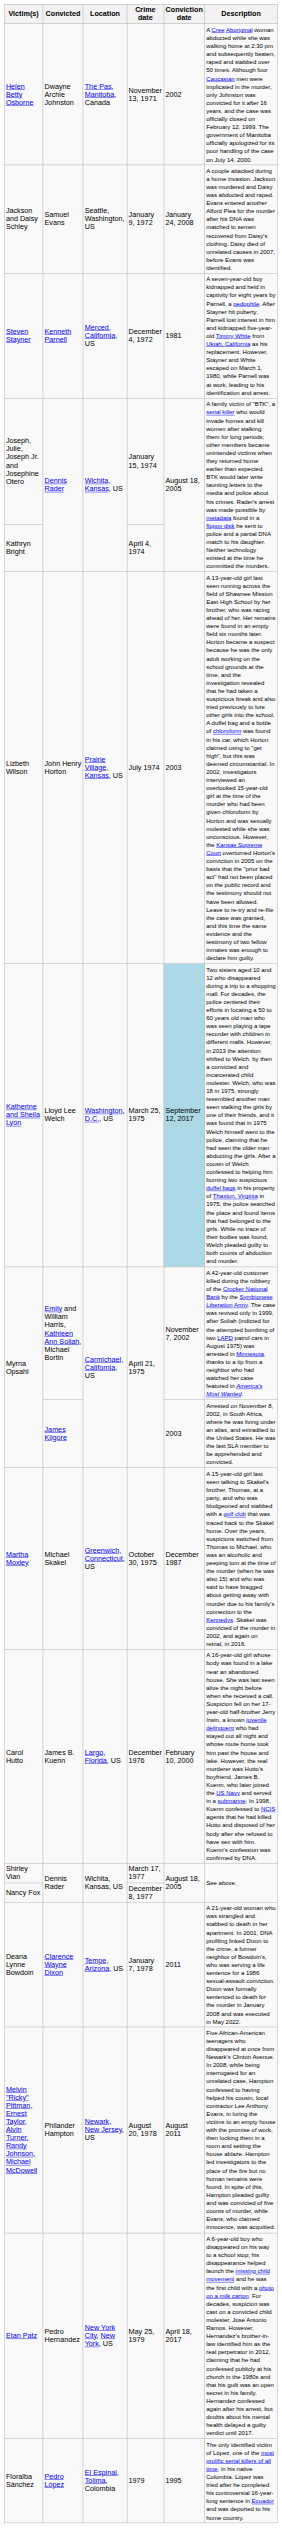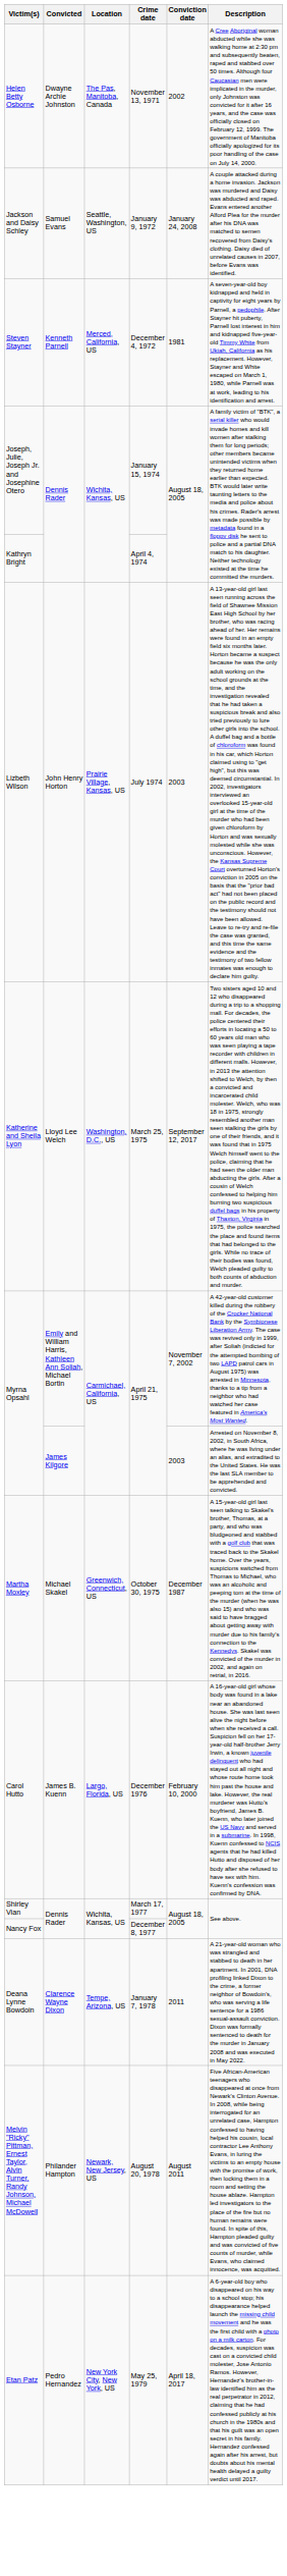Katherine and Sheila Lyon | Conviction date: lightblue background -> no background
- row: Floralba Sánchez | Pedro López | El Espinal, Tolima, Colombia | 1979 | 1995 | The only identified victim of López, one of the most prolific serial killers of all time, in his native Colombia. López was tried after he completed his controversial 16-year-long sentence in Ecuador and was deported to his home country.
